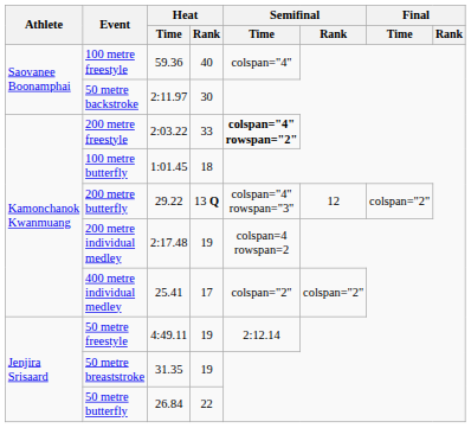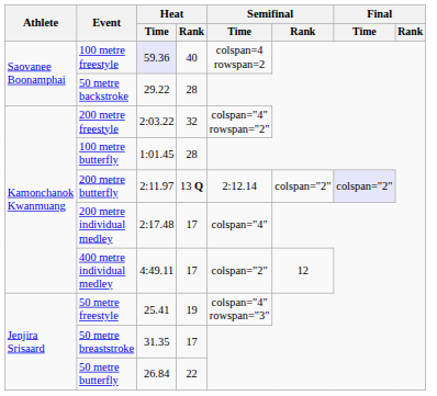100 metre freestyle | Heat / Time: no background -> lavender background
100 metre freestyle | Semifinal / Time: colspan="4" -> colspan=4 rowspan=2
50 metre backstroke | Heat / Time: 2:11.97 -> 29.22
50 metre backstroke | Heat / Rank: 30 -> 28
200 metre freestyle | Heat / Rank: 33 -> 32
200 metre freestyle | Semifinal / Time: bold -> normal
100 metre butterfly | Heat / Rank: 18 -> 28
200 metre butterfly | Heat / Time: 29.22 -> 2:11.97
200 metre butterfly | Semifinal / Time: colspan="4" rowspan="3" -> 2:12.14
200 metre butterfly | Semifinal / Rank: 12 -> colspan="2"
200 metre butterfly | Final / Time: no background -> lavender background
200 metre individual medley | Heat / Rank: 19 -> 17
200 metre individual medley | Semifinal / Time: colspan=4 rowspan=2 -> colspan="4"
400 metre individual medley | Heat / Time: 25.41 -> 4:49.11
400 metre individual medley | Semifinal / Rank: colspan="2" -> 12
50 metre freestyle | Heat / Time: 4:49.11 -> 25.41
50 metre freestyle | Semifinal / Time: 2:12.14 -> colspan="4" rowspan="3"
50 metre breaststroke | Heat / Rank: 19 -> 17
